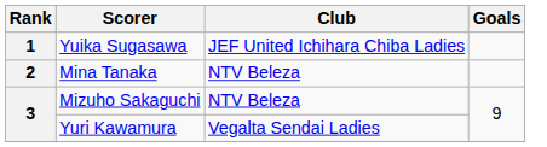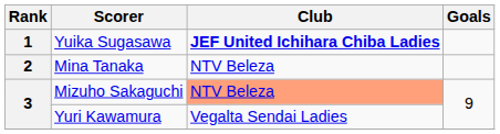Yuika Sugasawa | Club: normal -> bold
Mizuho Sakaguchi | Club: no background -> lightsalmon background
